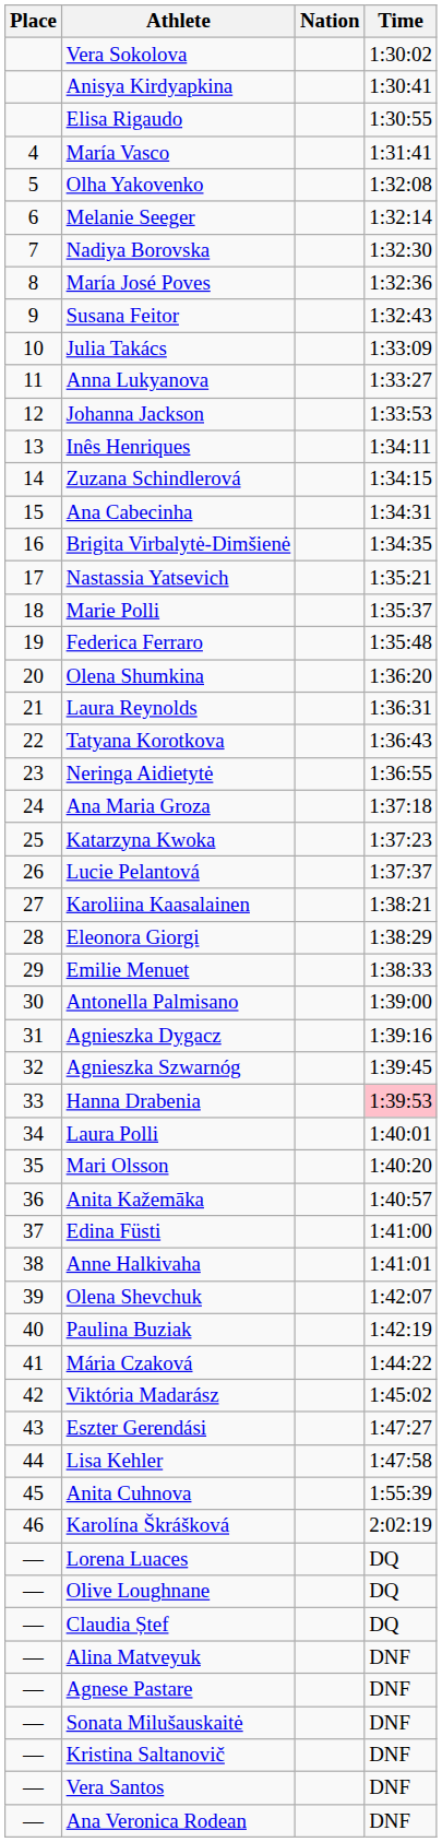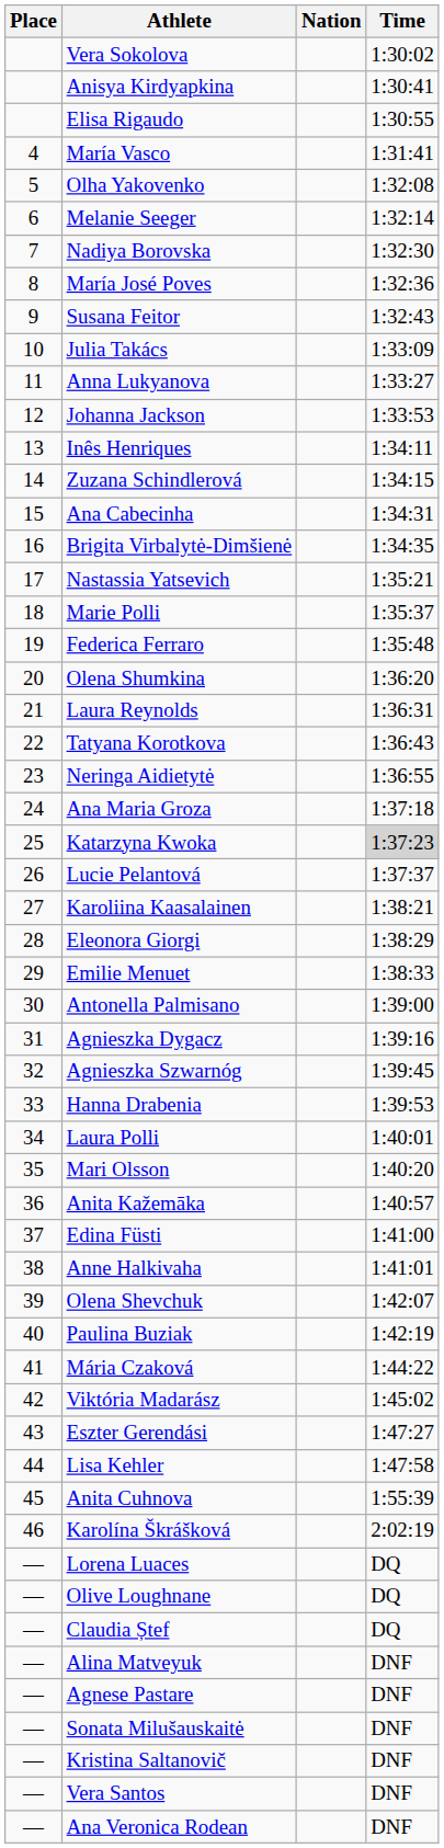Katarzyna Kwoka | Time: no background -> lightgrey background
Hanna Drabenia | Time: pink background -> no background
